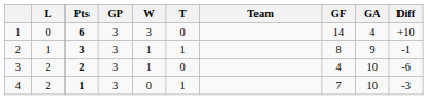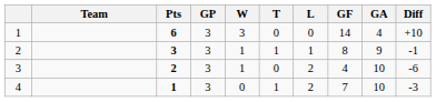columns swapped: Team <-> L
